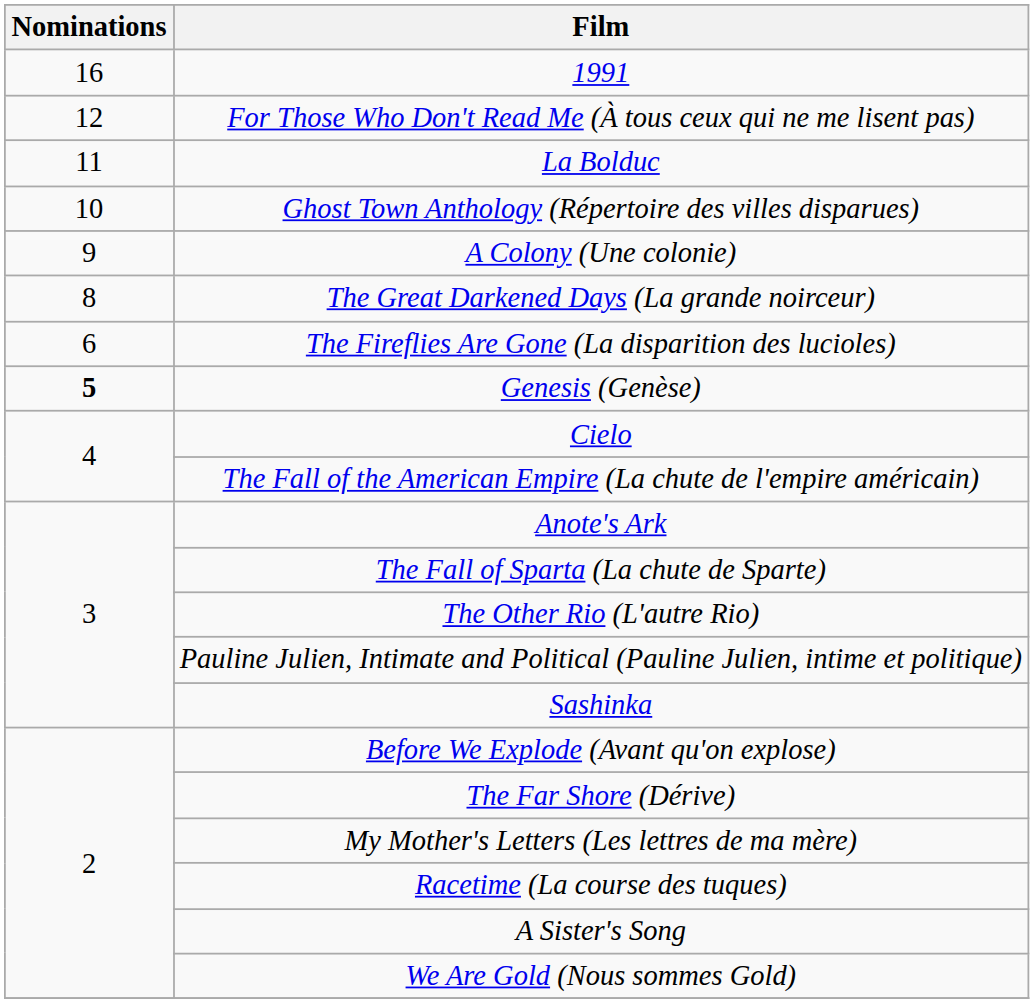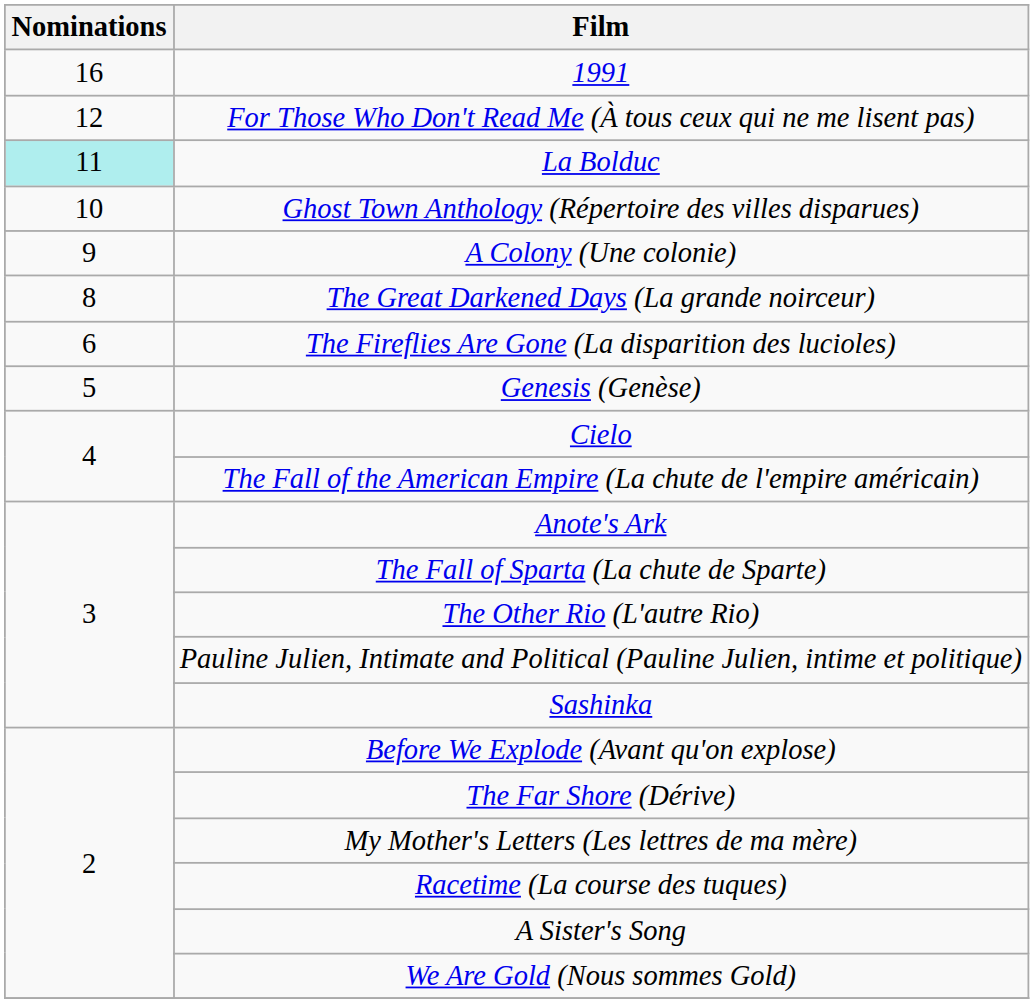La Bolduc | Nominations: no background -> paleturquoise background
Genesis (Genèse) | Nominations: bold -> normal
